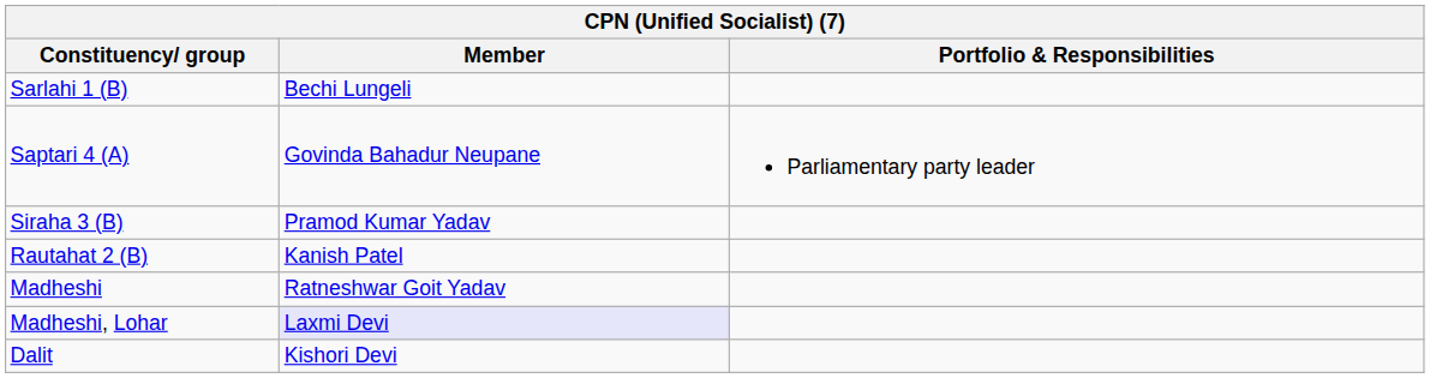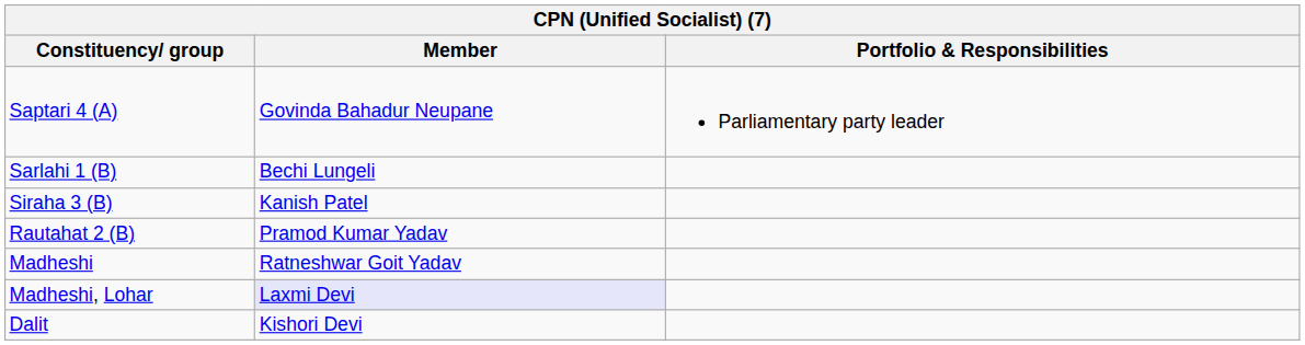rows swapped: Saptari 4 (A) <-> Sarlahi 1 (B)
Siraha 3 (B) | Member: Pramod Kumar Yadav -> Kanish Patel
Rautahat 2 (B) | Member: Kanish Patel -> Pramod Kumar Yadav
